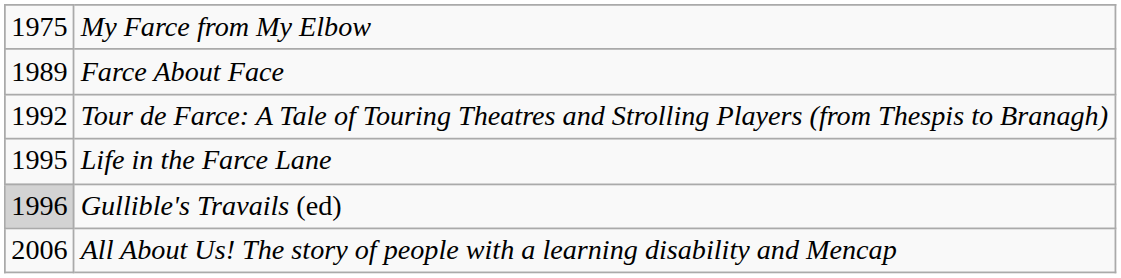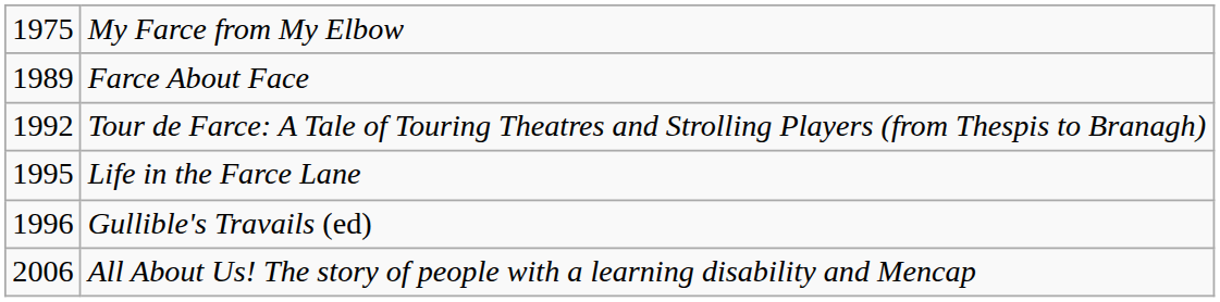Gullible's Travails (ed) | column 1: lightgrey background -> no background
